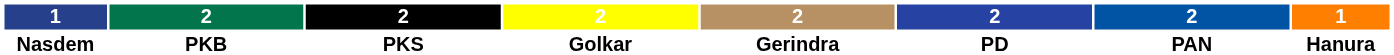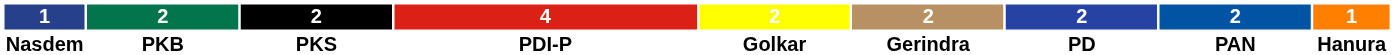+ column: 4 | PDI-P
